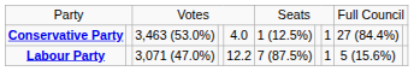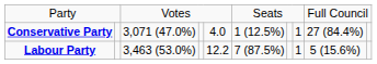Conservative Party | column 3: 3,463 (53.0%) -> 3,071 (47.0%)
Labour Party | column 3: 3,071 (47.0%) -> 3,463 (53.0%)
